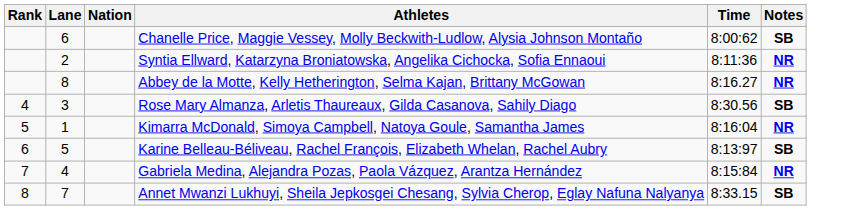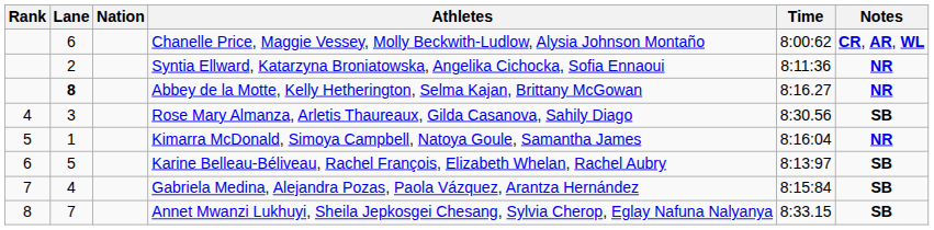row 2 | Notes: SB -> CR, AR, WL
row 4 | Lane: normal -> bold
row 8 | Notes: NR -> SB
